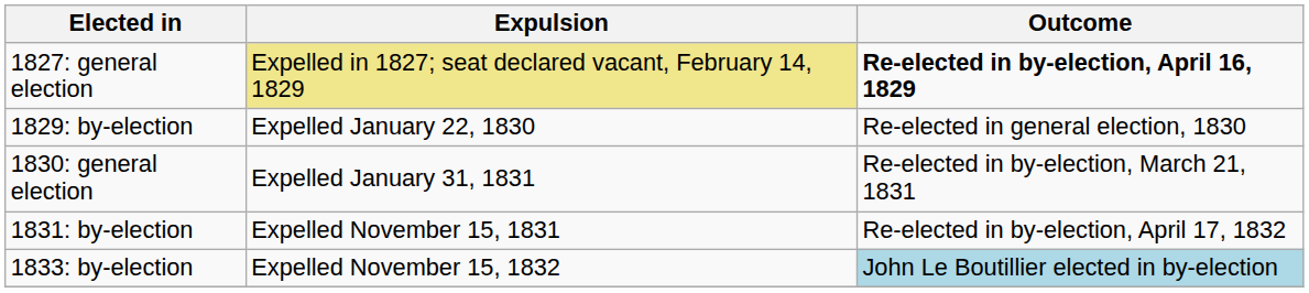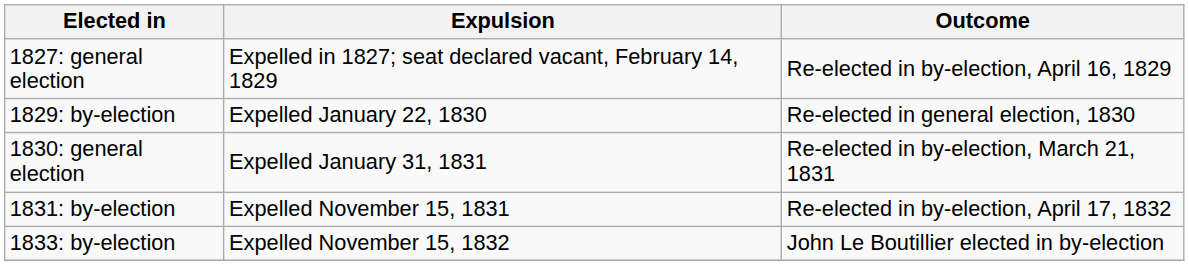1827: general election | Expulsion: khaki background -> no background
1827: general election | Outcome: bold -> normal
1833: by-election | Outcome: lightblue background -> no background
